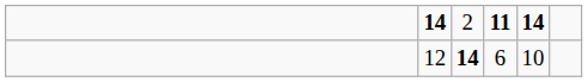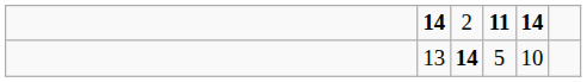row 2 | column 2: 12 -> 13
row 2 | column 4: 6 -> 5
